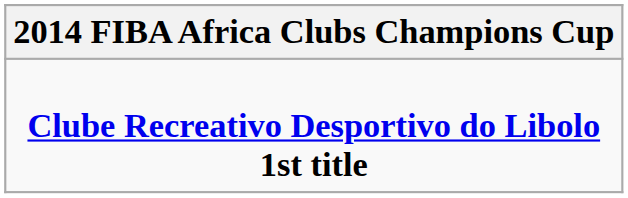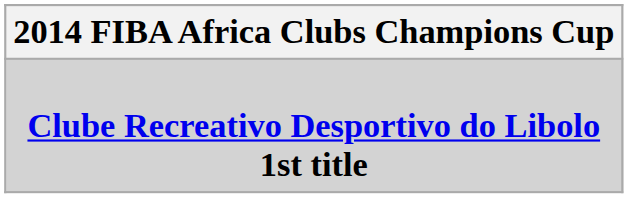row 2 | column 1: no background -> lightgrey background
